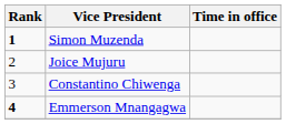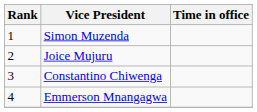Simon Muzenda | Rank: bold -> normal
Emmerson Mnangagwa | Rank: bold -> normal
